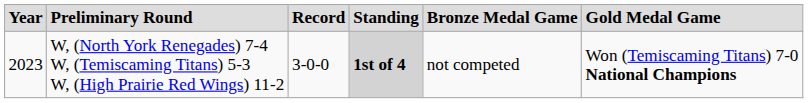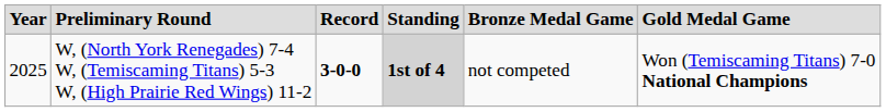row 2 | column 1: 2023 -> 2025
row 2 | column 3: normal -> bold
